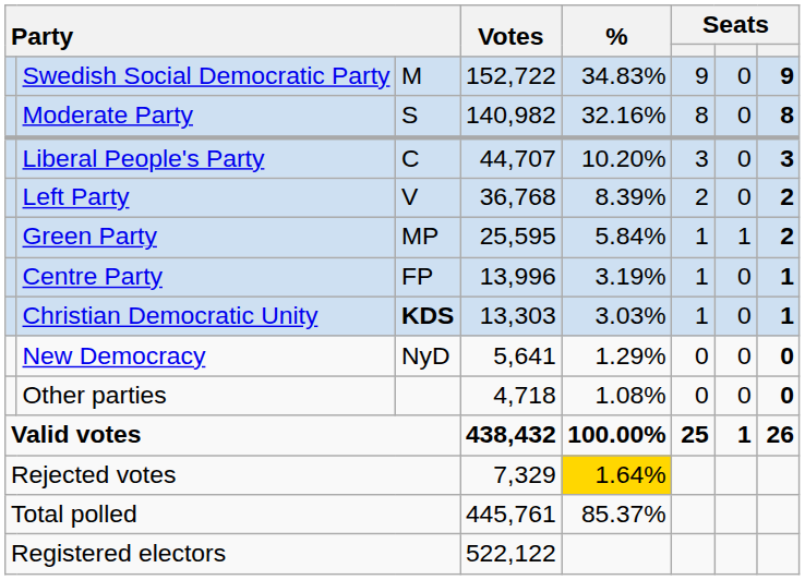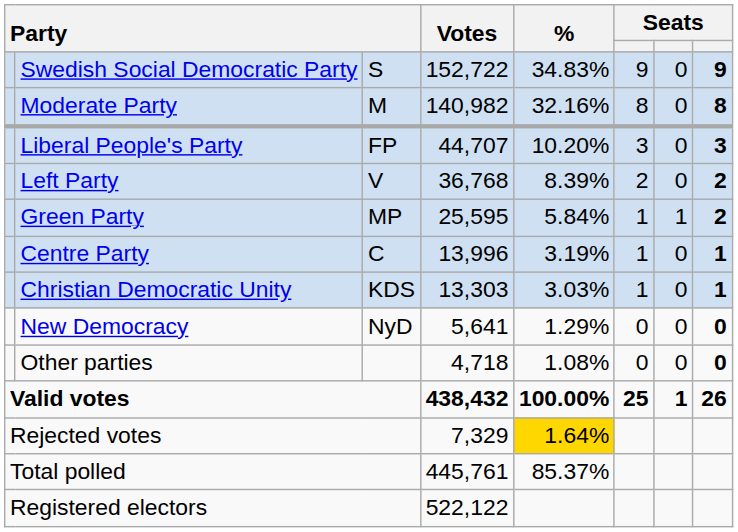Swedish Social Democratic Party | column 3: M -> S
Moderate Party | column 3: S -> M
Liberal People's Party | column 3: C -> FP
Centre Party | column 3: FP -> C
Christian Democratic Unity | column 3: bold -> normal
